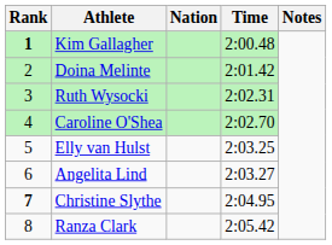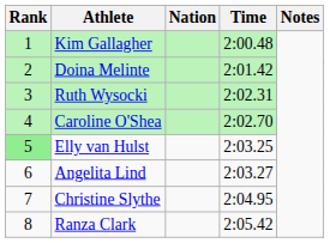Kim Gallagher | Rank: bold -> normal
Elly van Hulst | Rank: no background -> lightgreen background
Christine Slythe | Rank: bold -> normal
